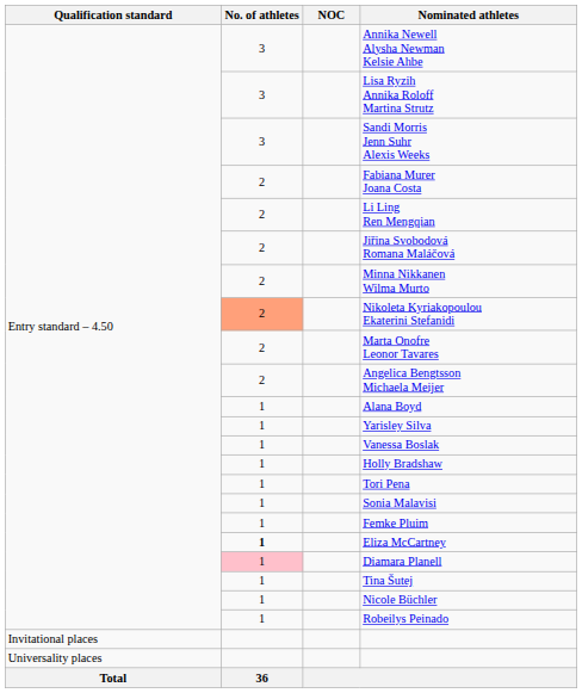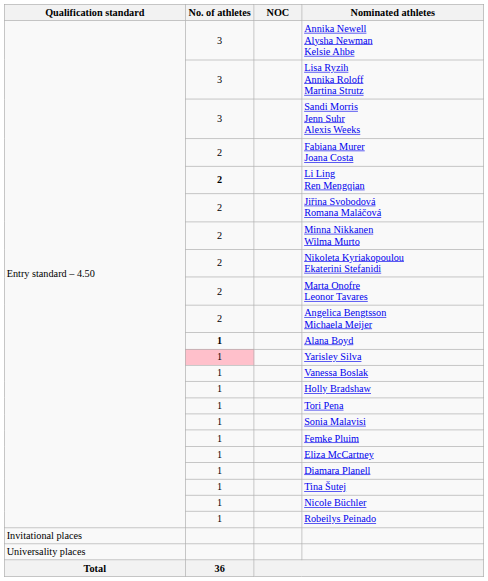Li Ling Ren Mengqian | No. of athletes: normal -> bold
Nikoleta Kyriakopoulou Ekaterini Stefanidi | No. of athletes: lightsalmon background -> no background
Alana Boyd | No. of athletes: normal -> bold
Yarisley Silva | No. of athletes: no background -> pink background
Eliza McCartney | No. of athletes: bold -> normal
Diamara Planell | No. of athletes: pink background -> no background
